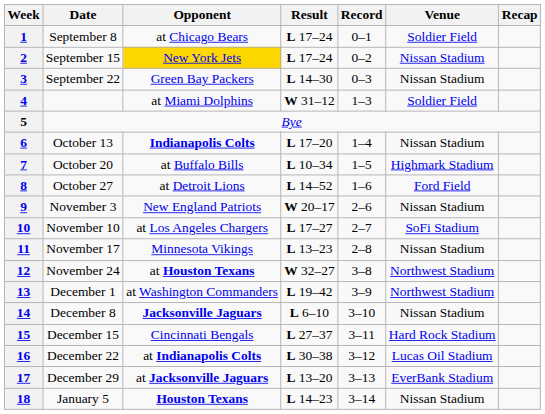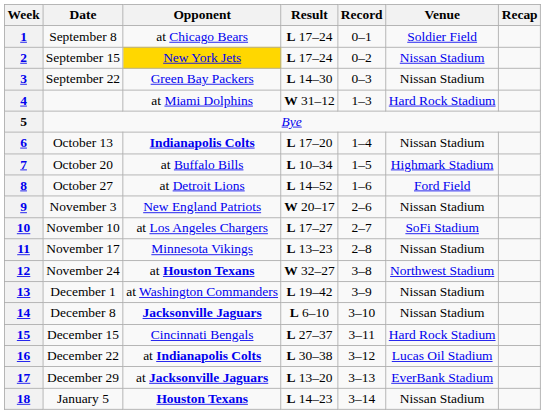4 | Venue: Soldier Field -> Hard Rock Stadium
13 | Venue: Northwest Stadium -> Nissan Stadium
